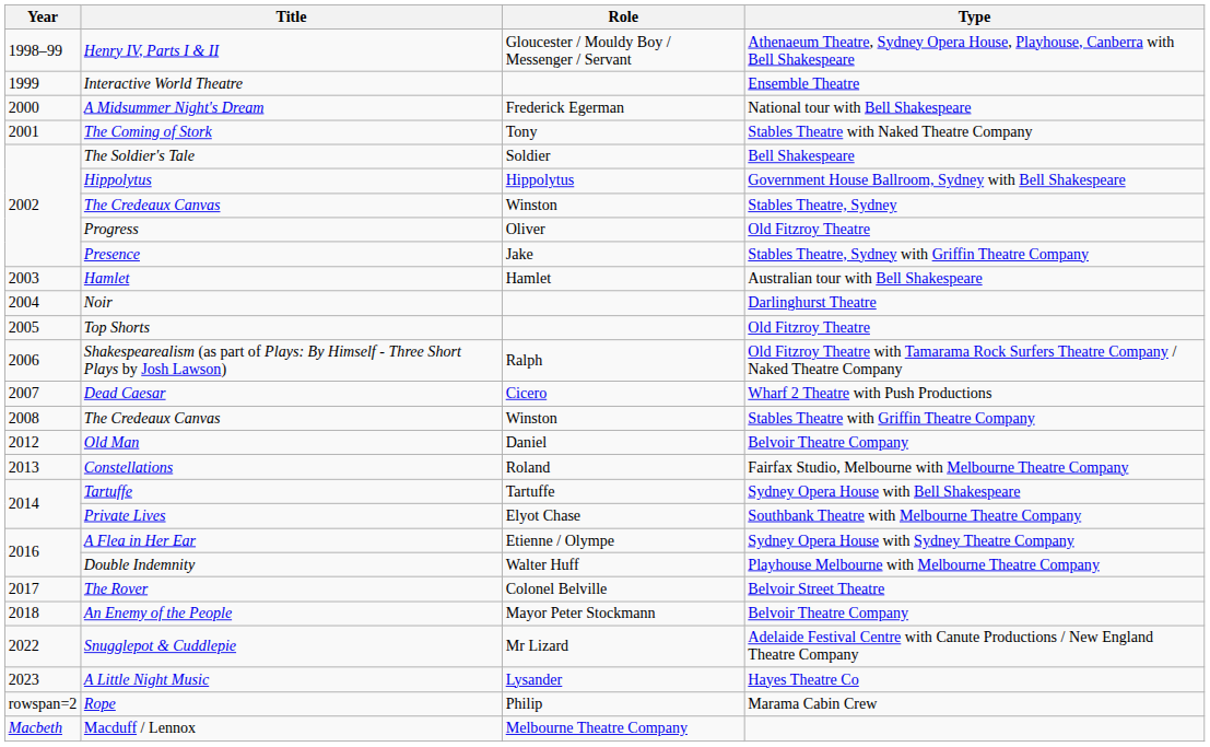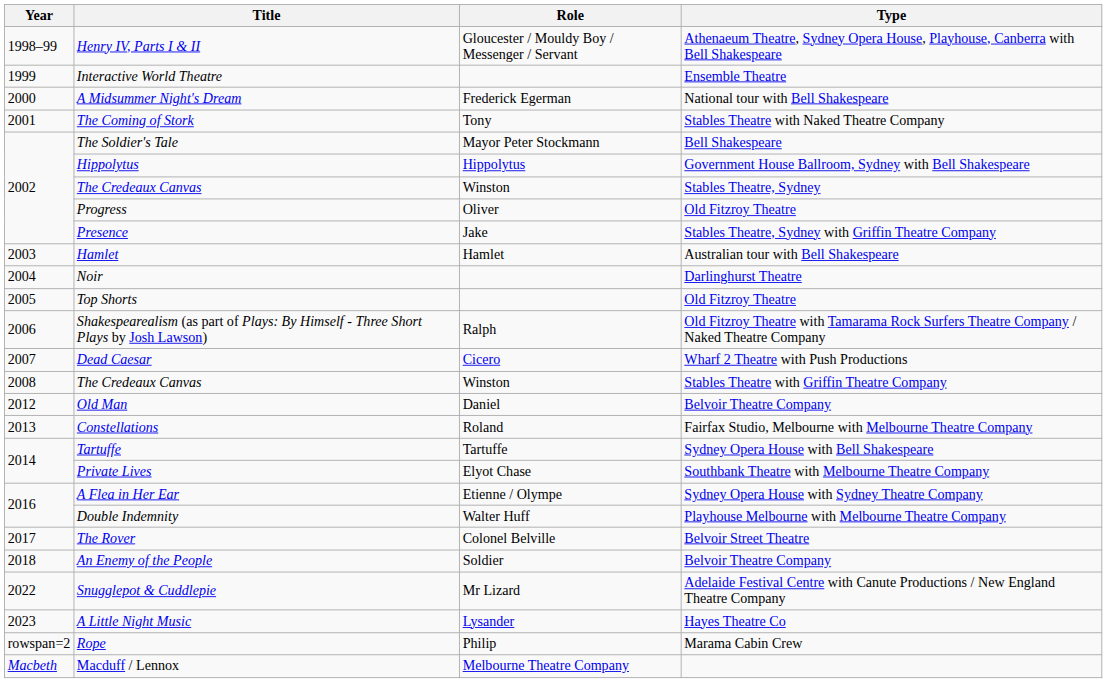The Soldier's Tale | Role: Soldier -> Mayor Peter Stockmann
An Enemy of the People | Role: Mayor Peter Stockmann -> Soldier
